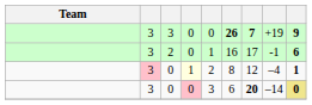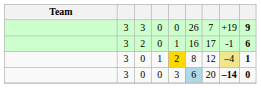row 2 | column 6: bold -> normal
row 2 | column 7: bold -> normal
row 4 | column 2: pink background -> no background
row 4 | column 4: lightyellow background -> no background
row 4 | column 5: no background -> gold background
row 4 | column 8: no background -> khaki background
row 5 | column 4: pink background -> no background
row 5 | column 6: no background -> lightblue background
row 5 | column 7: bold -> normal
row 5 | column 8: normal -> bold
row 5 | column 9: khaki background -> no background
